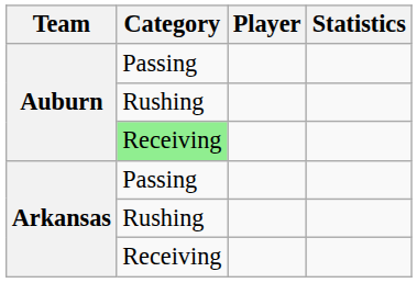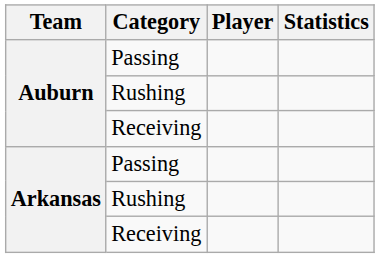Auburn / Receiving | Category: lightgreen background -> no background
